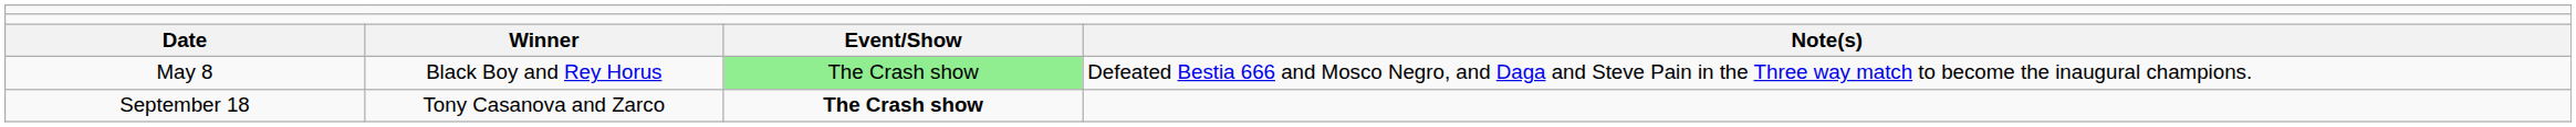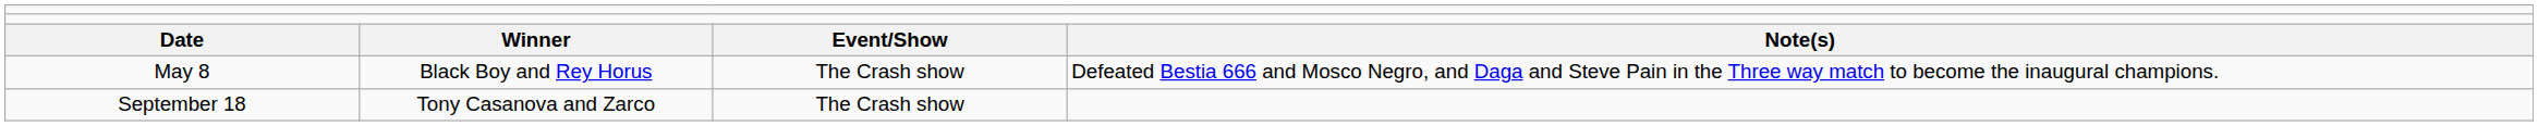May 8 | column 3: lightgreen background -> no background
September 18 | column 3: bold -> normal
